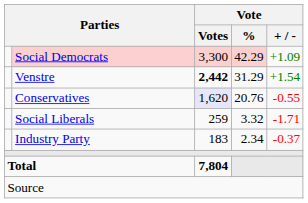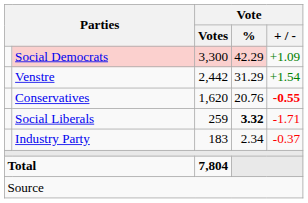Venstre | Vote / Votes: bold -> normal
Conservatives | Vote / Votes: lavender background -> no background
Conservatives | Vote / + / -: normal -> bold
Social Liberals | Vote / %: normal -> bold
